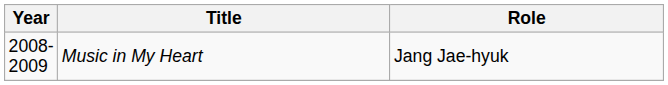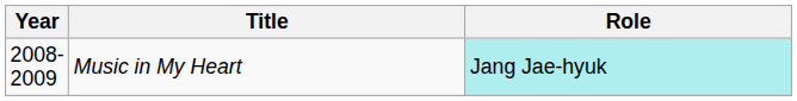Music in My Heart | Role: no background -> paleturquoise background
